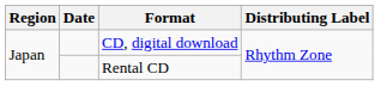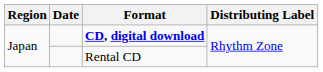CD, digital download | Format: normal -> bold
